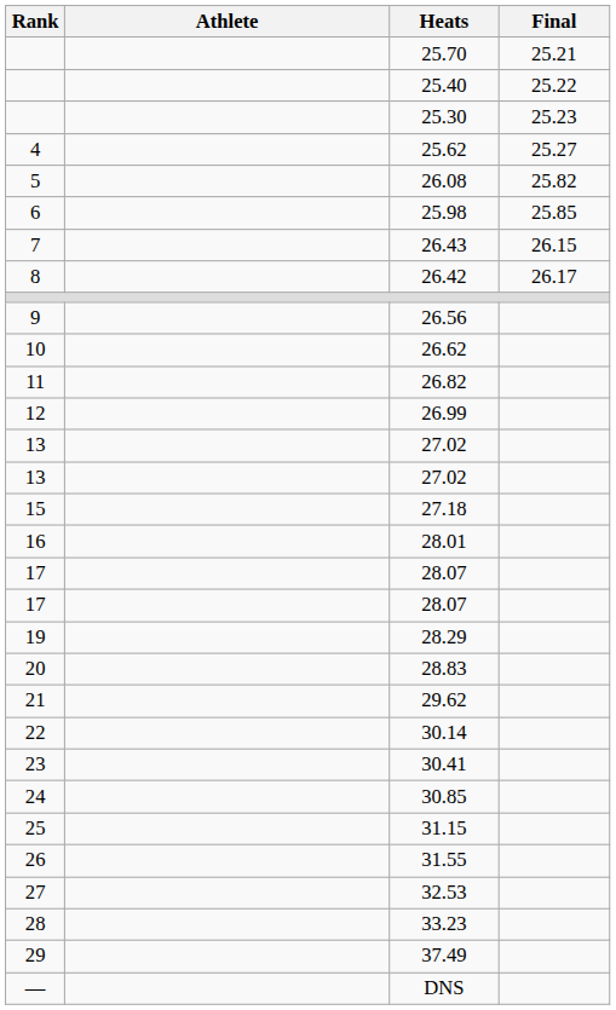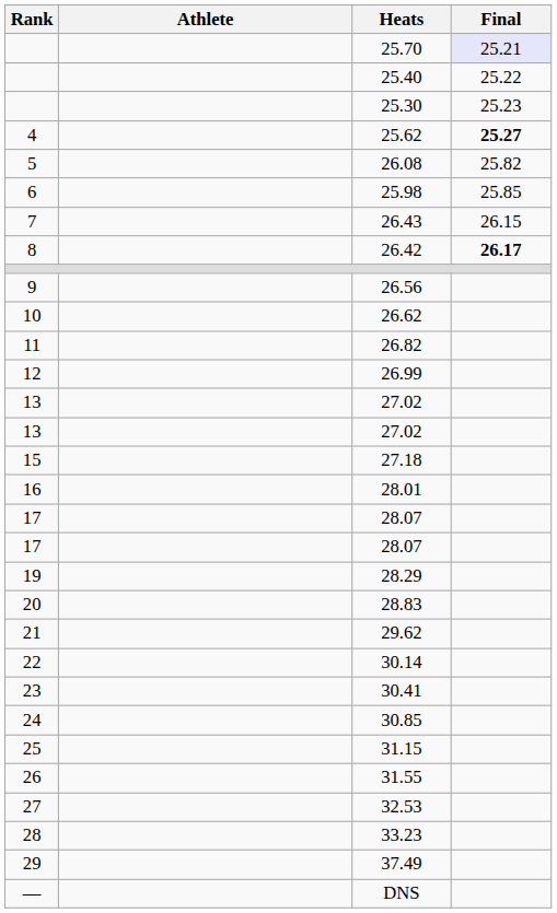25.70 | Final: no background -> lavender background
25.62 | Final: normal -> bold
26.42 | Final: normal -> bold
